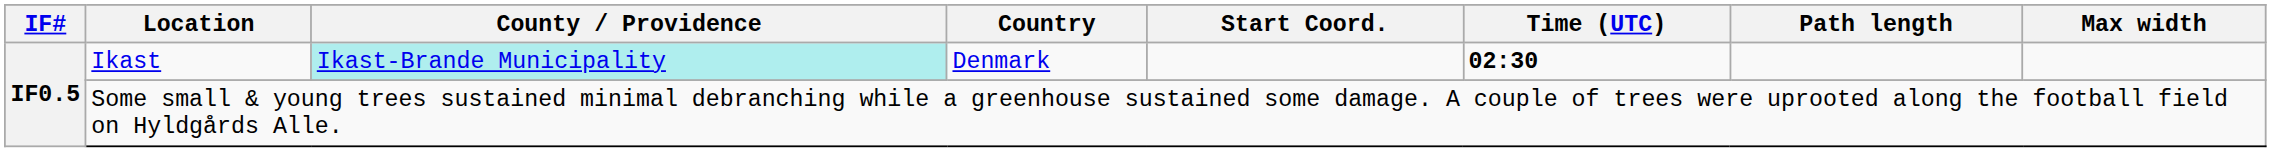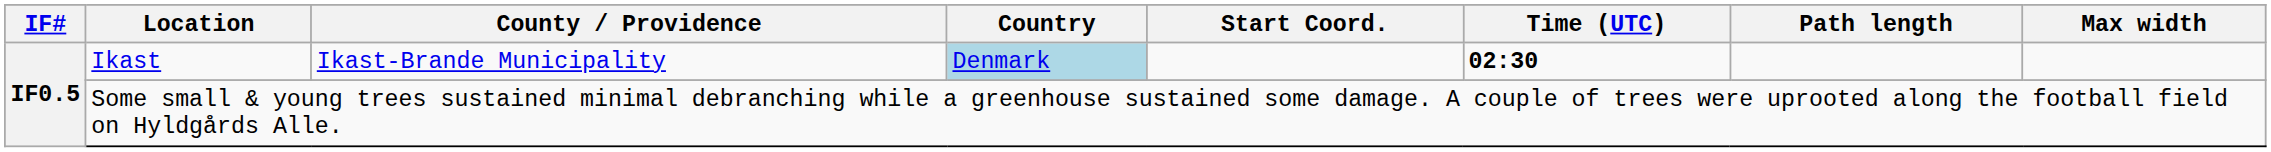Ikast | County / Providence: paleturquoise background -> no background
Ikast | Country: no background -> lightblue background
